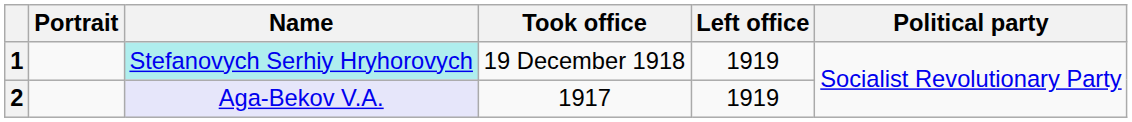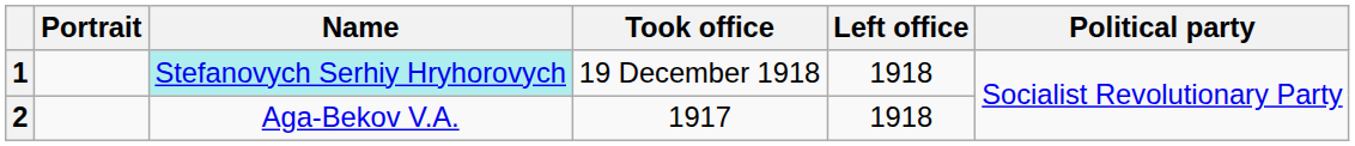1 | Left office: 1919 -> 1918
2 | Name: lavender background -> no background
2 | Left office: 1919 -> 1918
